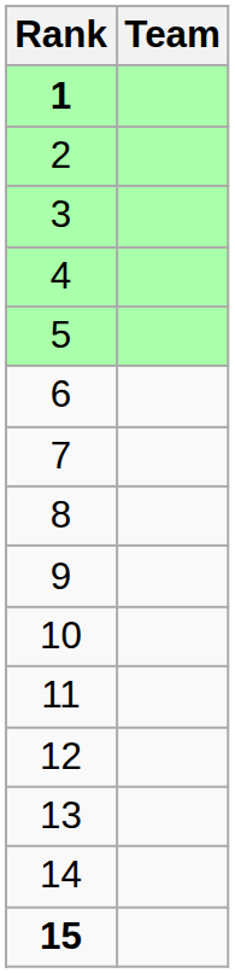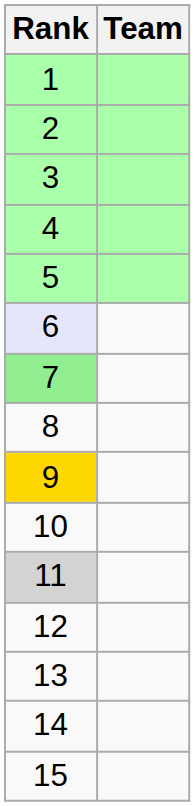1 | Rank: bold -> normal
6 | Rank: no background -> lavender background
7 | Rank: no background -> lightgreen background
9 | Rank: no background -> gold background
11 | Rank: no background -> lightgrey background
15 | Rank: bold -> normal
